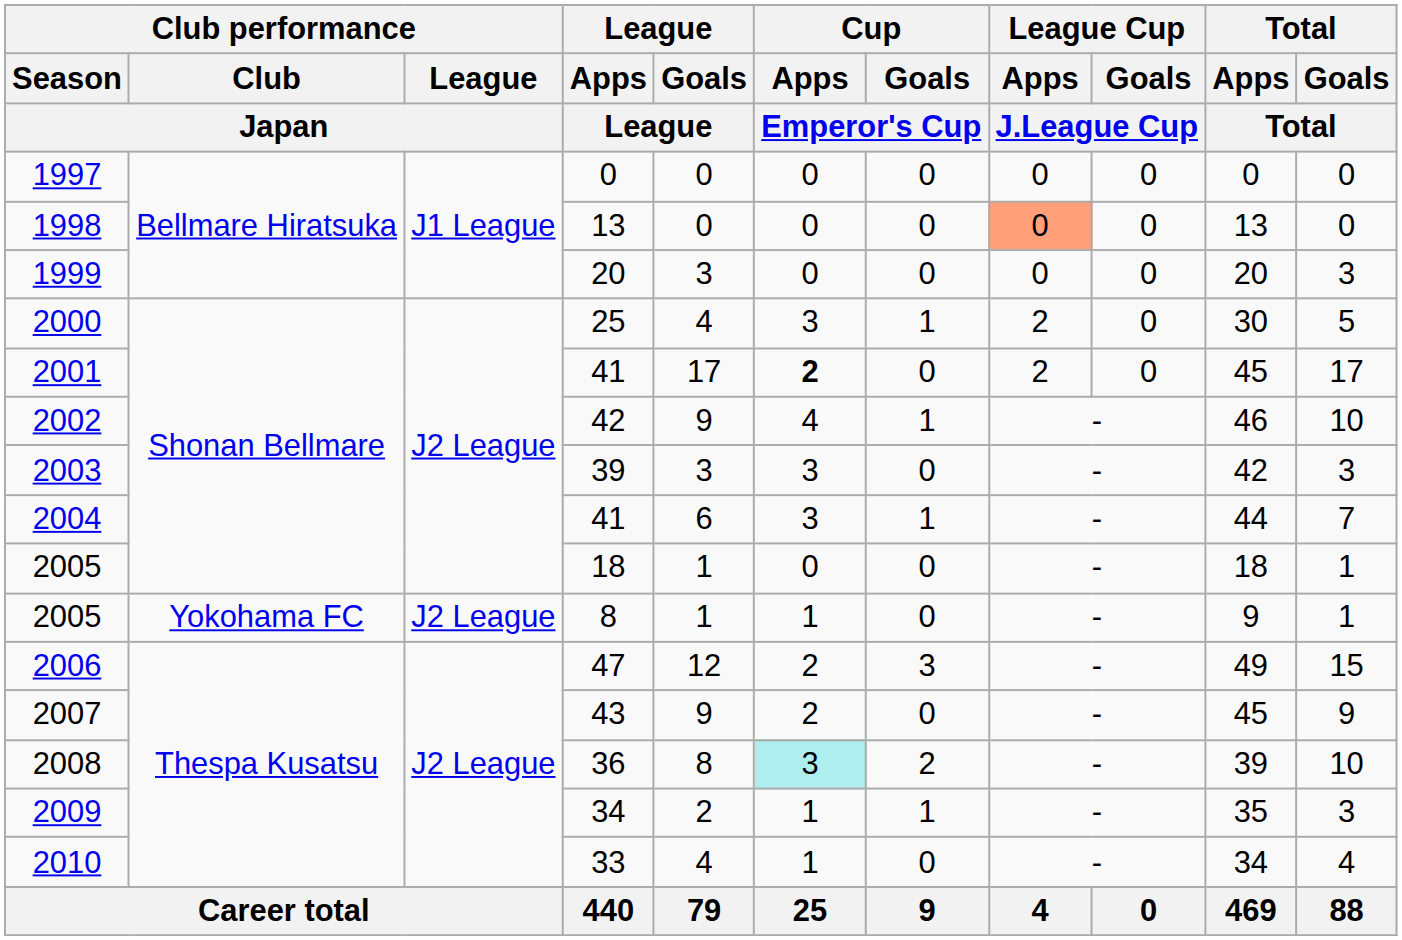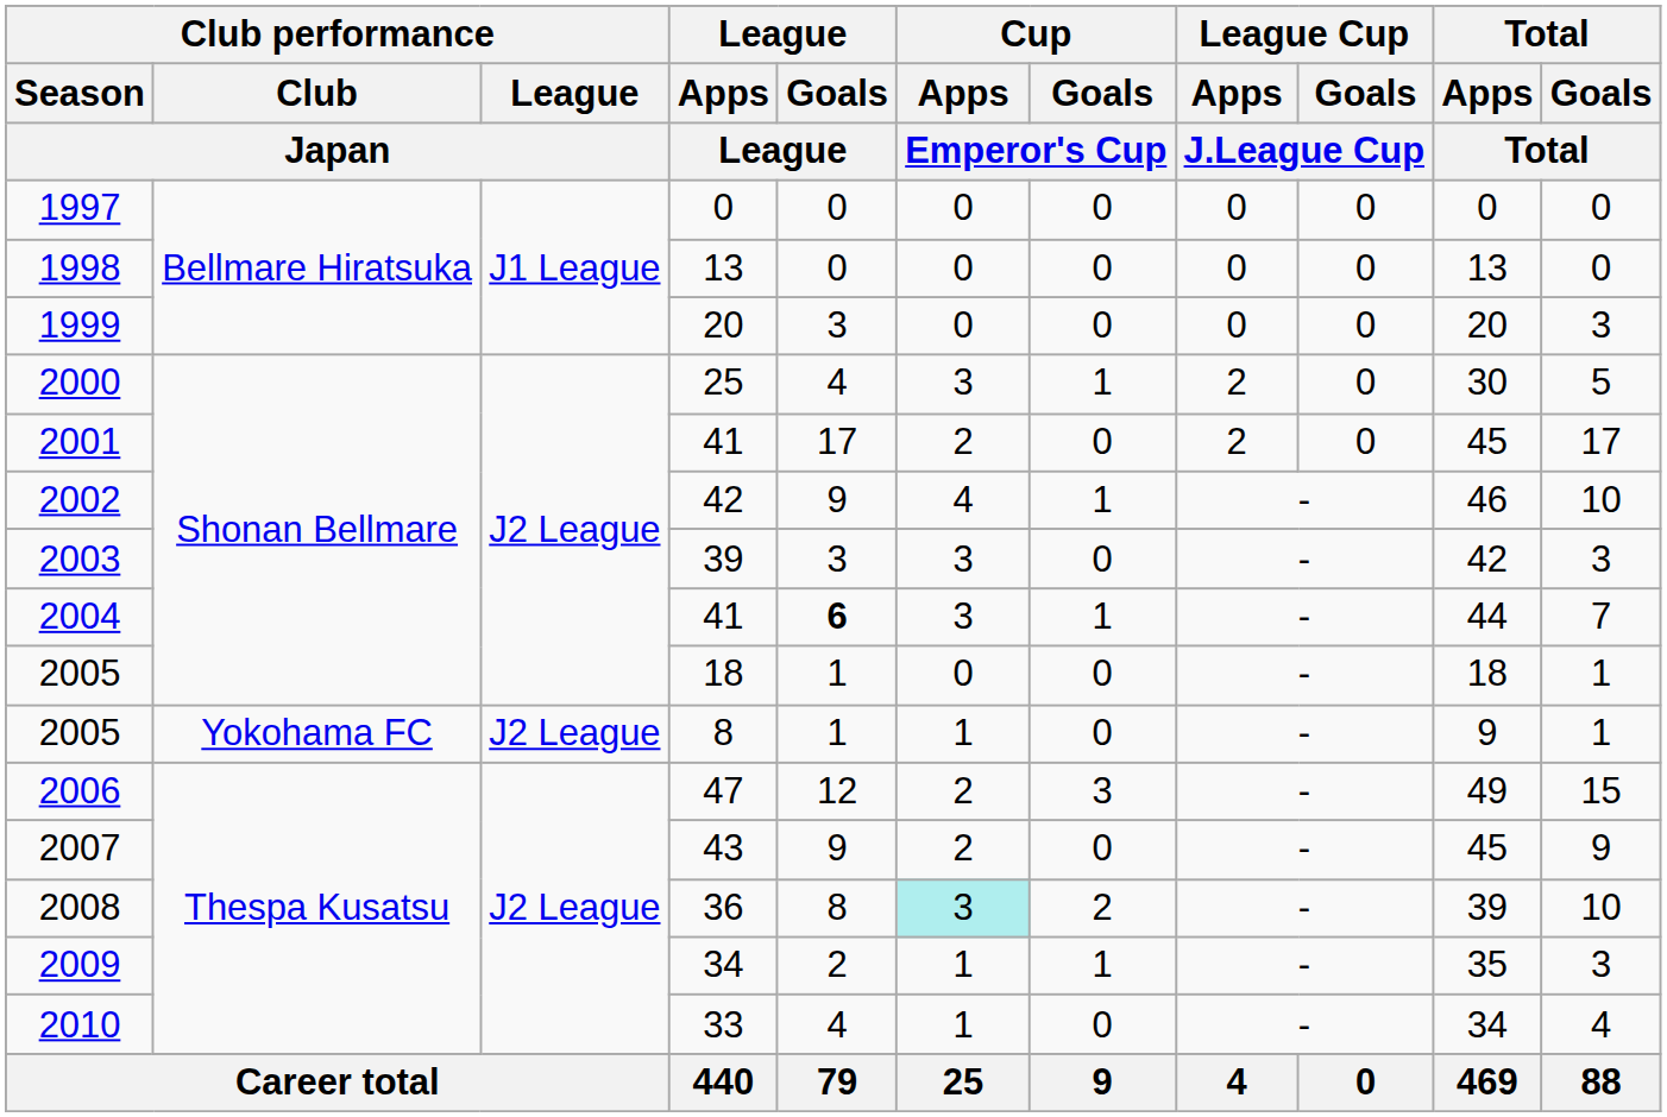1998 | League Cup / Apps / J.League Cup: lightsalmon background -> no background
2001 | Cup / Apps / Emperor's Cup: bold -> normal
2004 | League / Goals / League: normal -> bold
